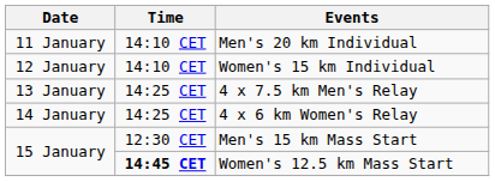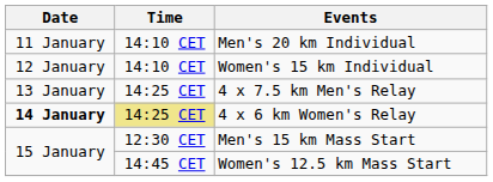4 x 6 km Women's Relay | Date: normal -> bold
4 x 6 km Women's Relay | Time: no background -> khaki background
Women's 12.5 km Mass Start | Time: bold -> normal
